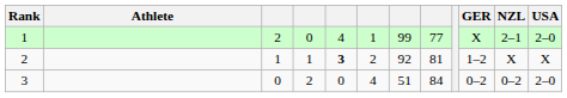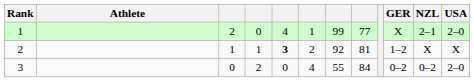row 4 | column 7: 51 -> 55
